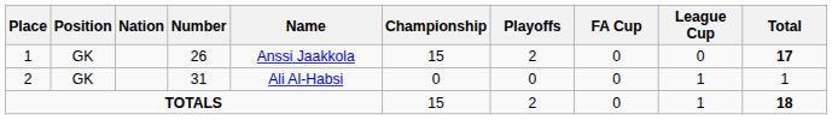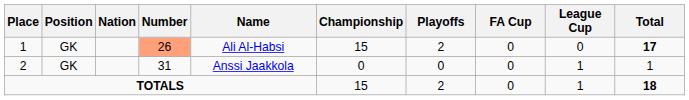row 2 | Number: no background -> lightsalmon background
row 2 | Name: Anssi Jaakkola -> Ali Al-Habsi
row 3 | Name: Ali Al-Habsi -> Anssi Jaakkola
